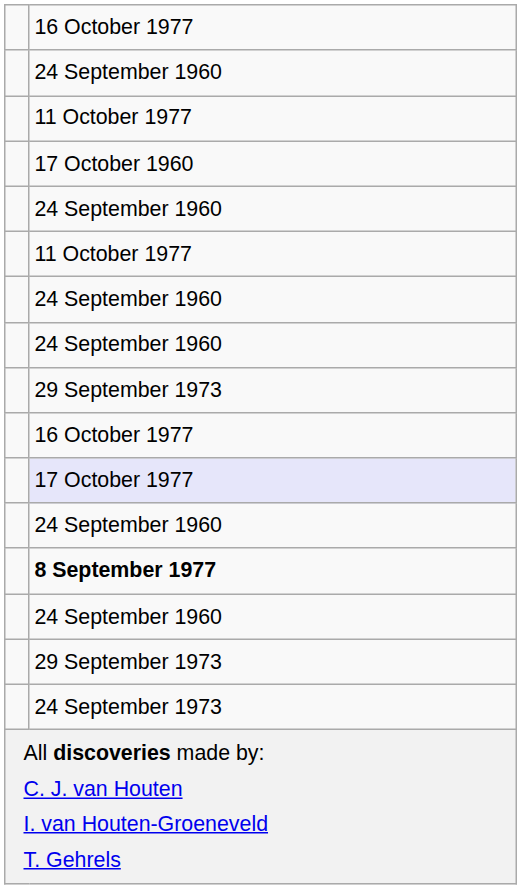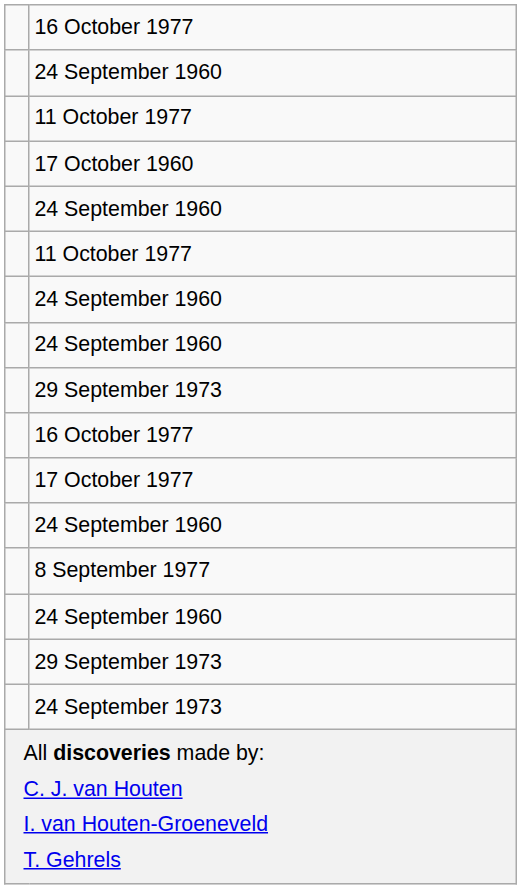17 October 1977 | column 2: lavender background -> no background
8 September 1977 | column 2: bold -> normal
